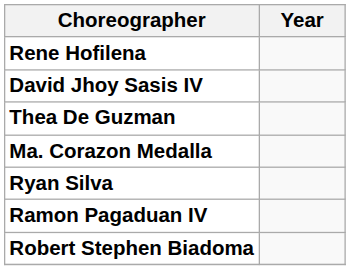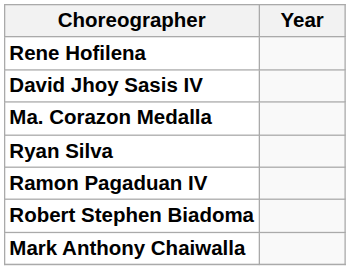- row: Thea De Guzman
+ row: Mark Anthony Chaiwalla
